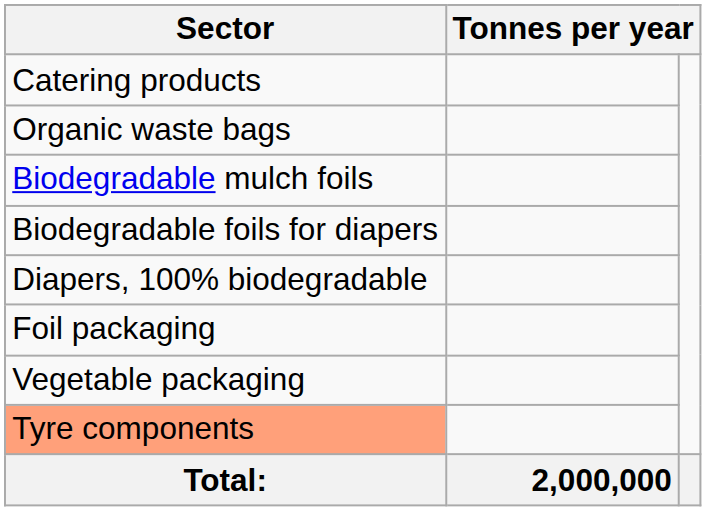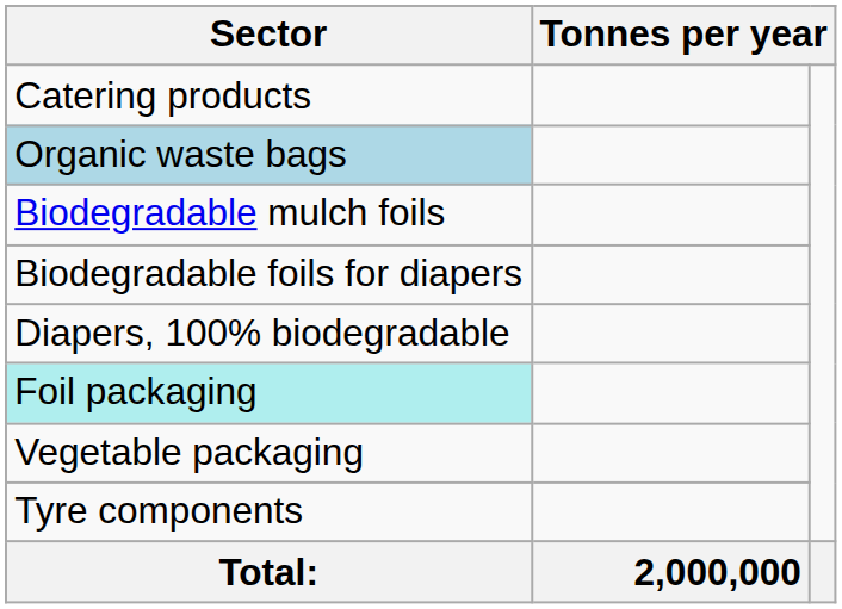Organic waste bags | Sector: no background -> lightblue background
Foil packaging | Sector: no background -> paleturquoise background
Tyre components | Sector: lightsalmon background -> no background
